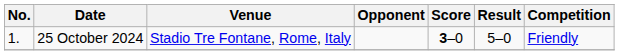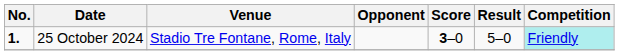25 October 2024 | No.: normal -> bold
25 October 2024 | Competition: no background -> paleturquoise background
